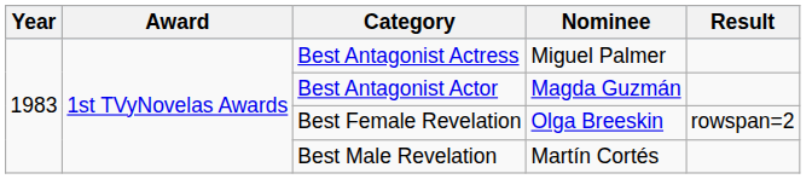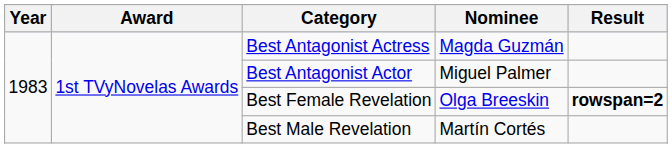Best Antagonist Actress | Nominee: Miguel Palmer -> Magda Guzmán
Best Antagonist Actor | Nominee: Magda Guzmán -> Miguel Palmer
Best Female Revelation | Result: normal -> bold
